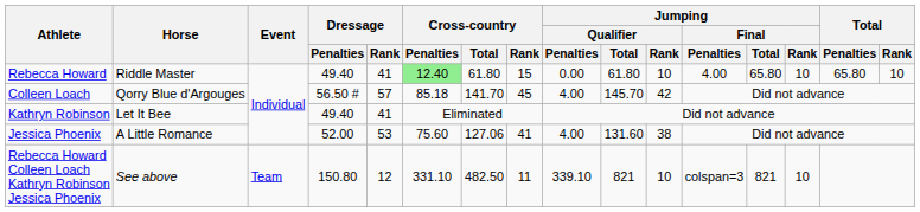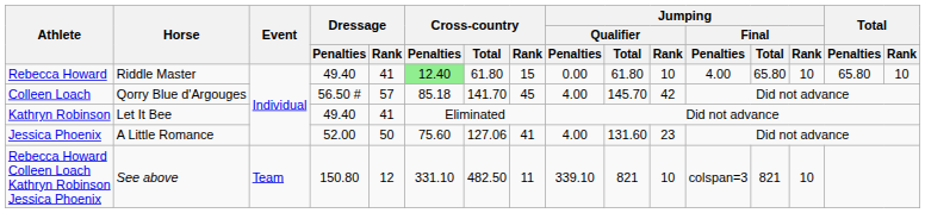Jessica Phoenix | Dressage / Rank: 53 -> 50
Jessica Phoenix | Jumping / Qualifier / Rank: 38 -> 23
